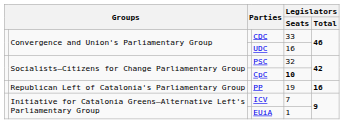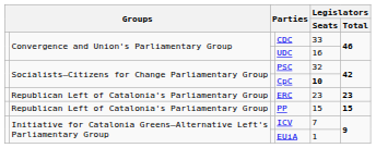+ row: Republican Left of Catalonia's Parliamentary Group | ERC | 23 | 23
PP | Legislators / Seats: 19 -> 15
PP | Legislators / Total: 16 -> 15
